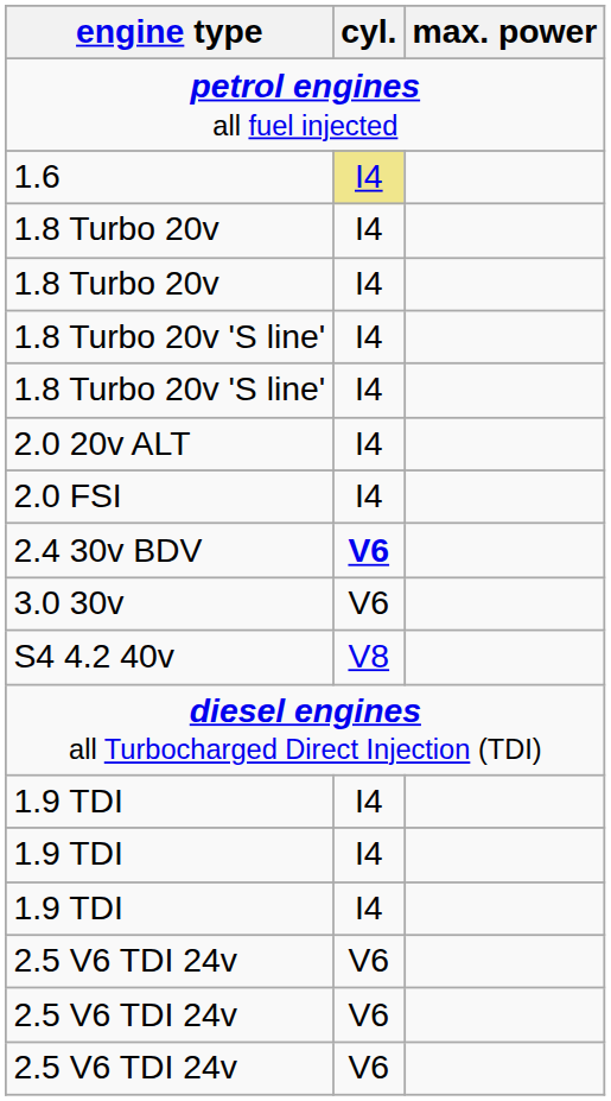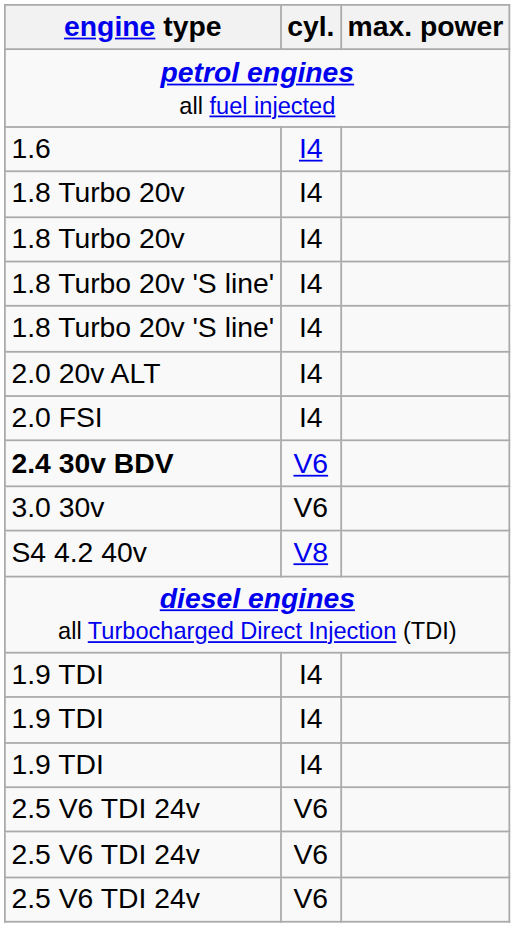1.6 | cyl.: khaki background -> no background
2.4 30v BDV | engine type: normal -> bold
2.4 30v BDV | cyl.: bold -> normal
